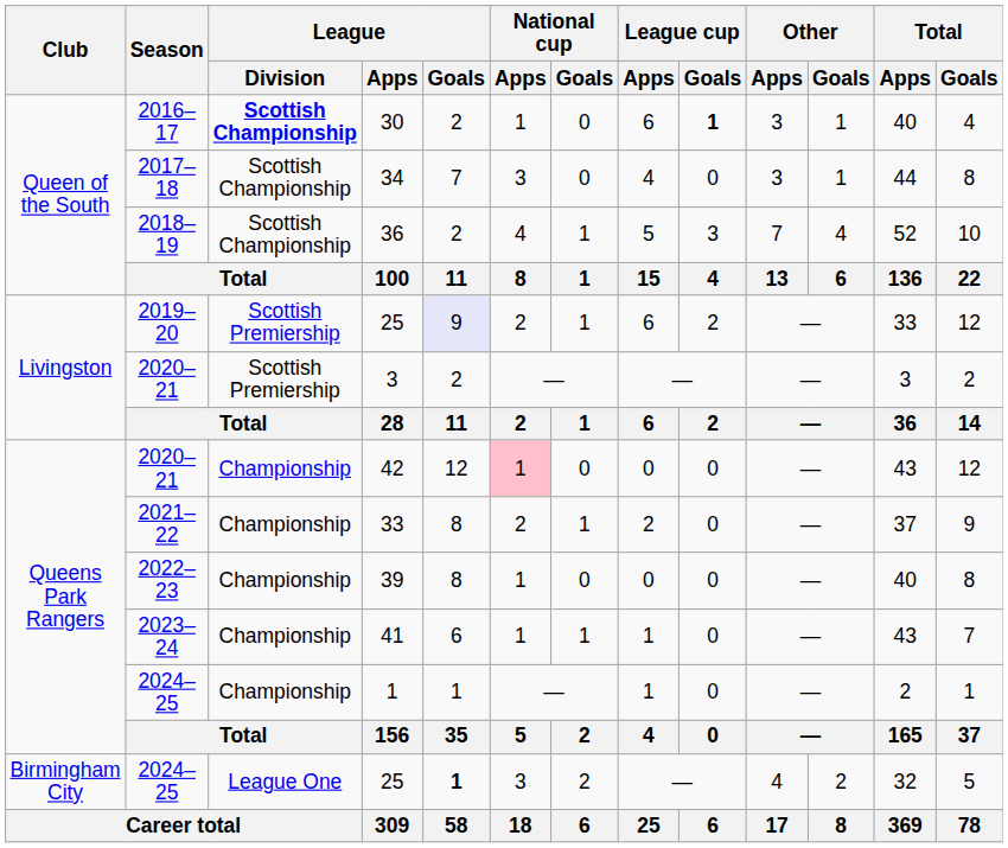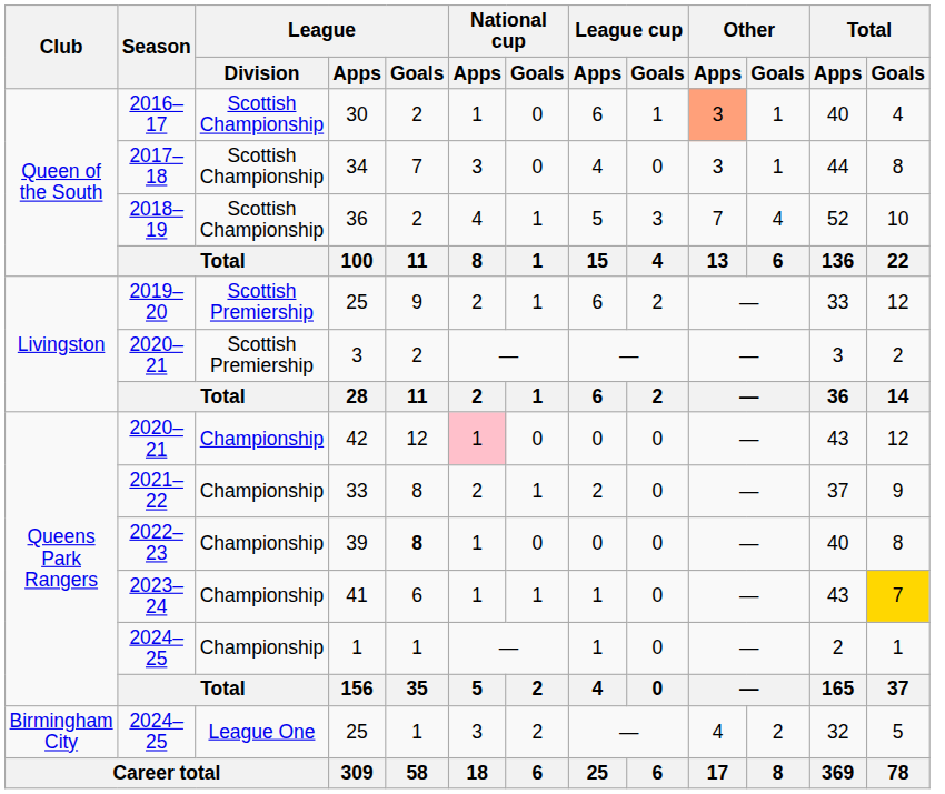30 | League / Division: bold -> normal
30 | League cup / Goals: bold -> normal
30 | Other / Apps: no background -> lightsalmon background
2019–20 / 25 | League / Goals: lavender background -> no background
39 | League / Goals: normal -> bold
41 | Total / Goals: no background -> gold background
2024–25 / 25 | League / Goals: bold -> normal
